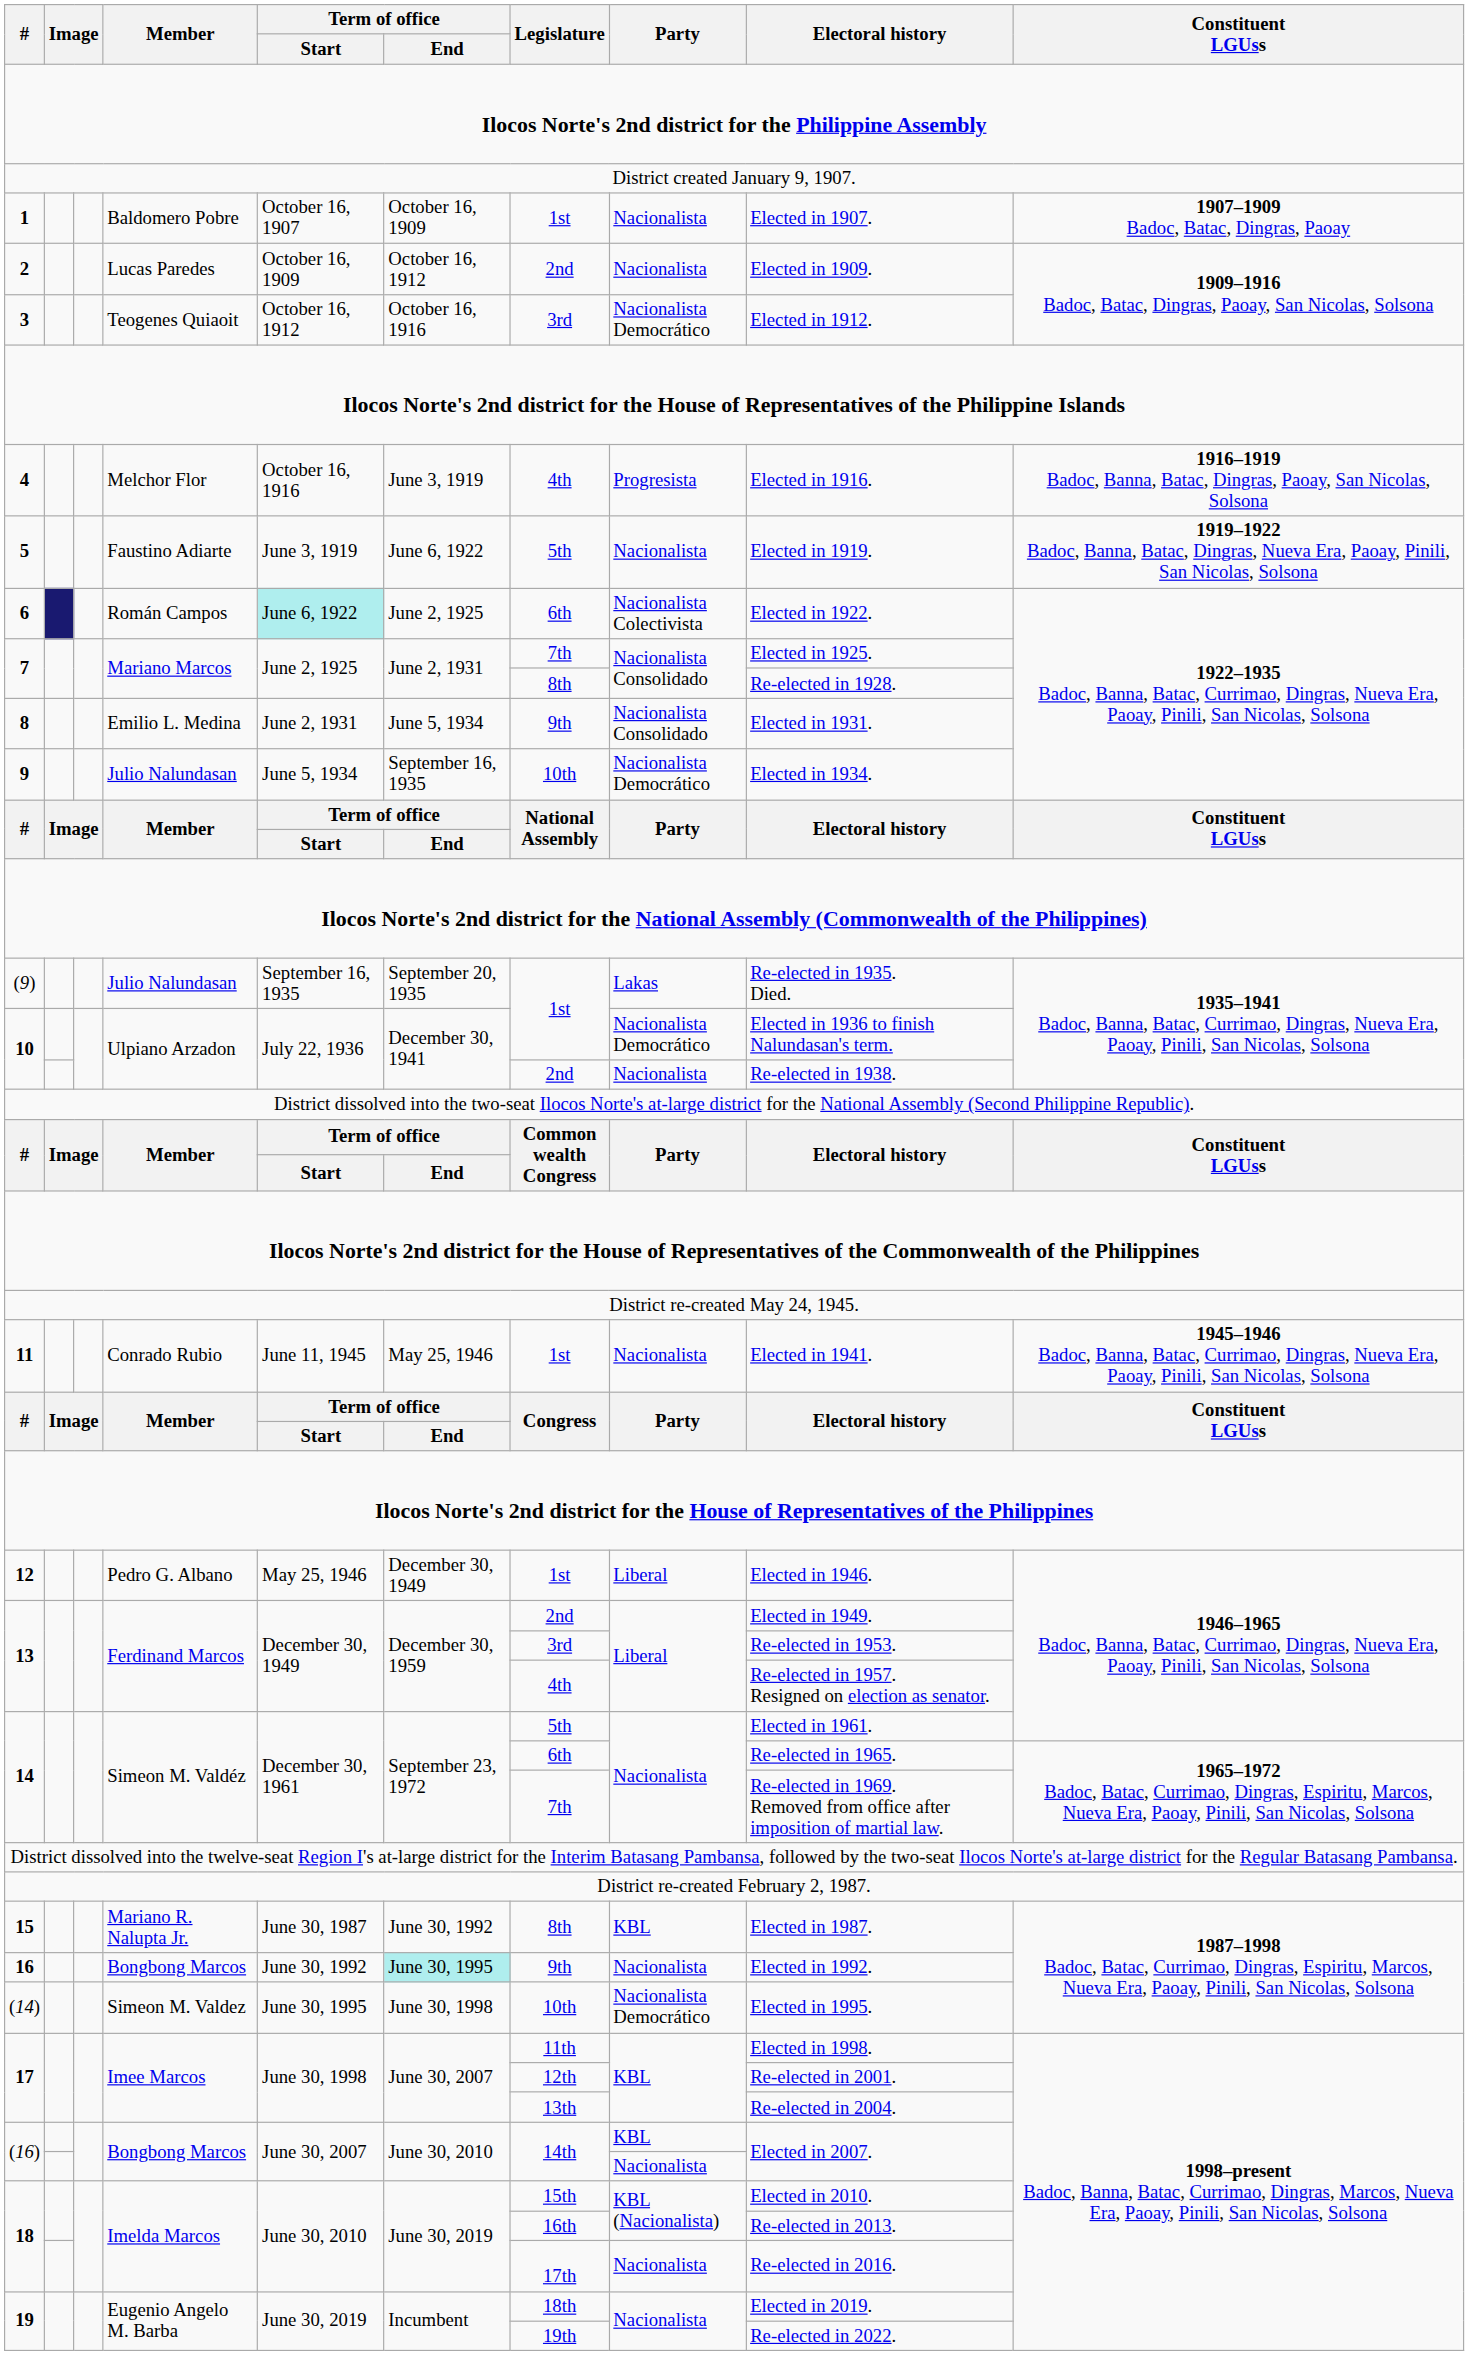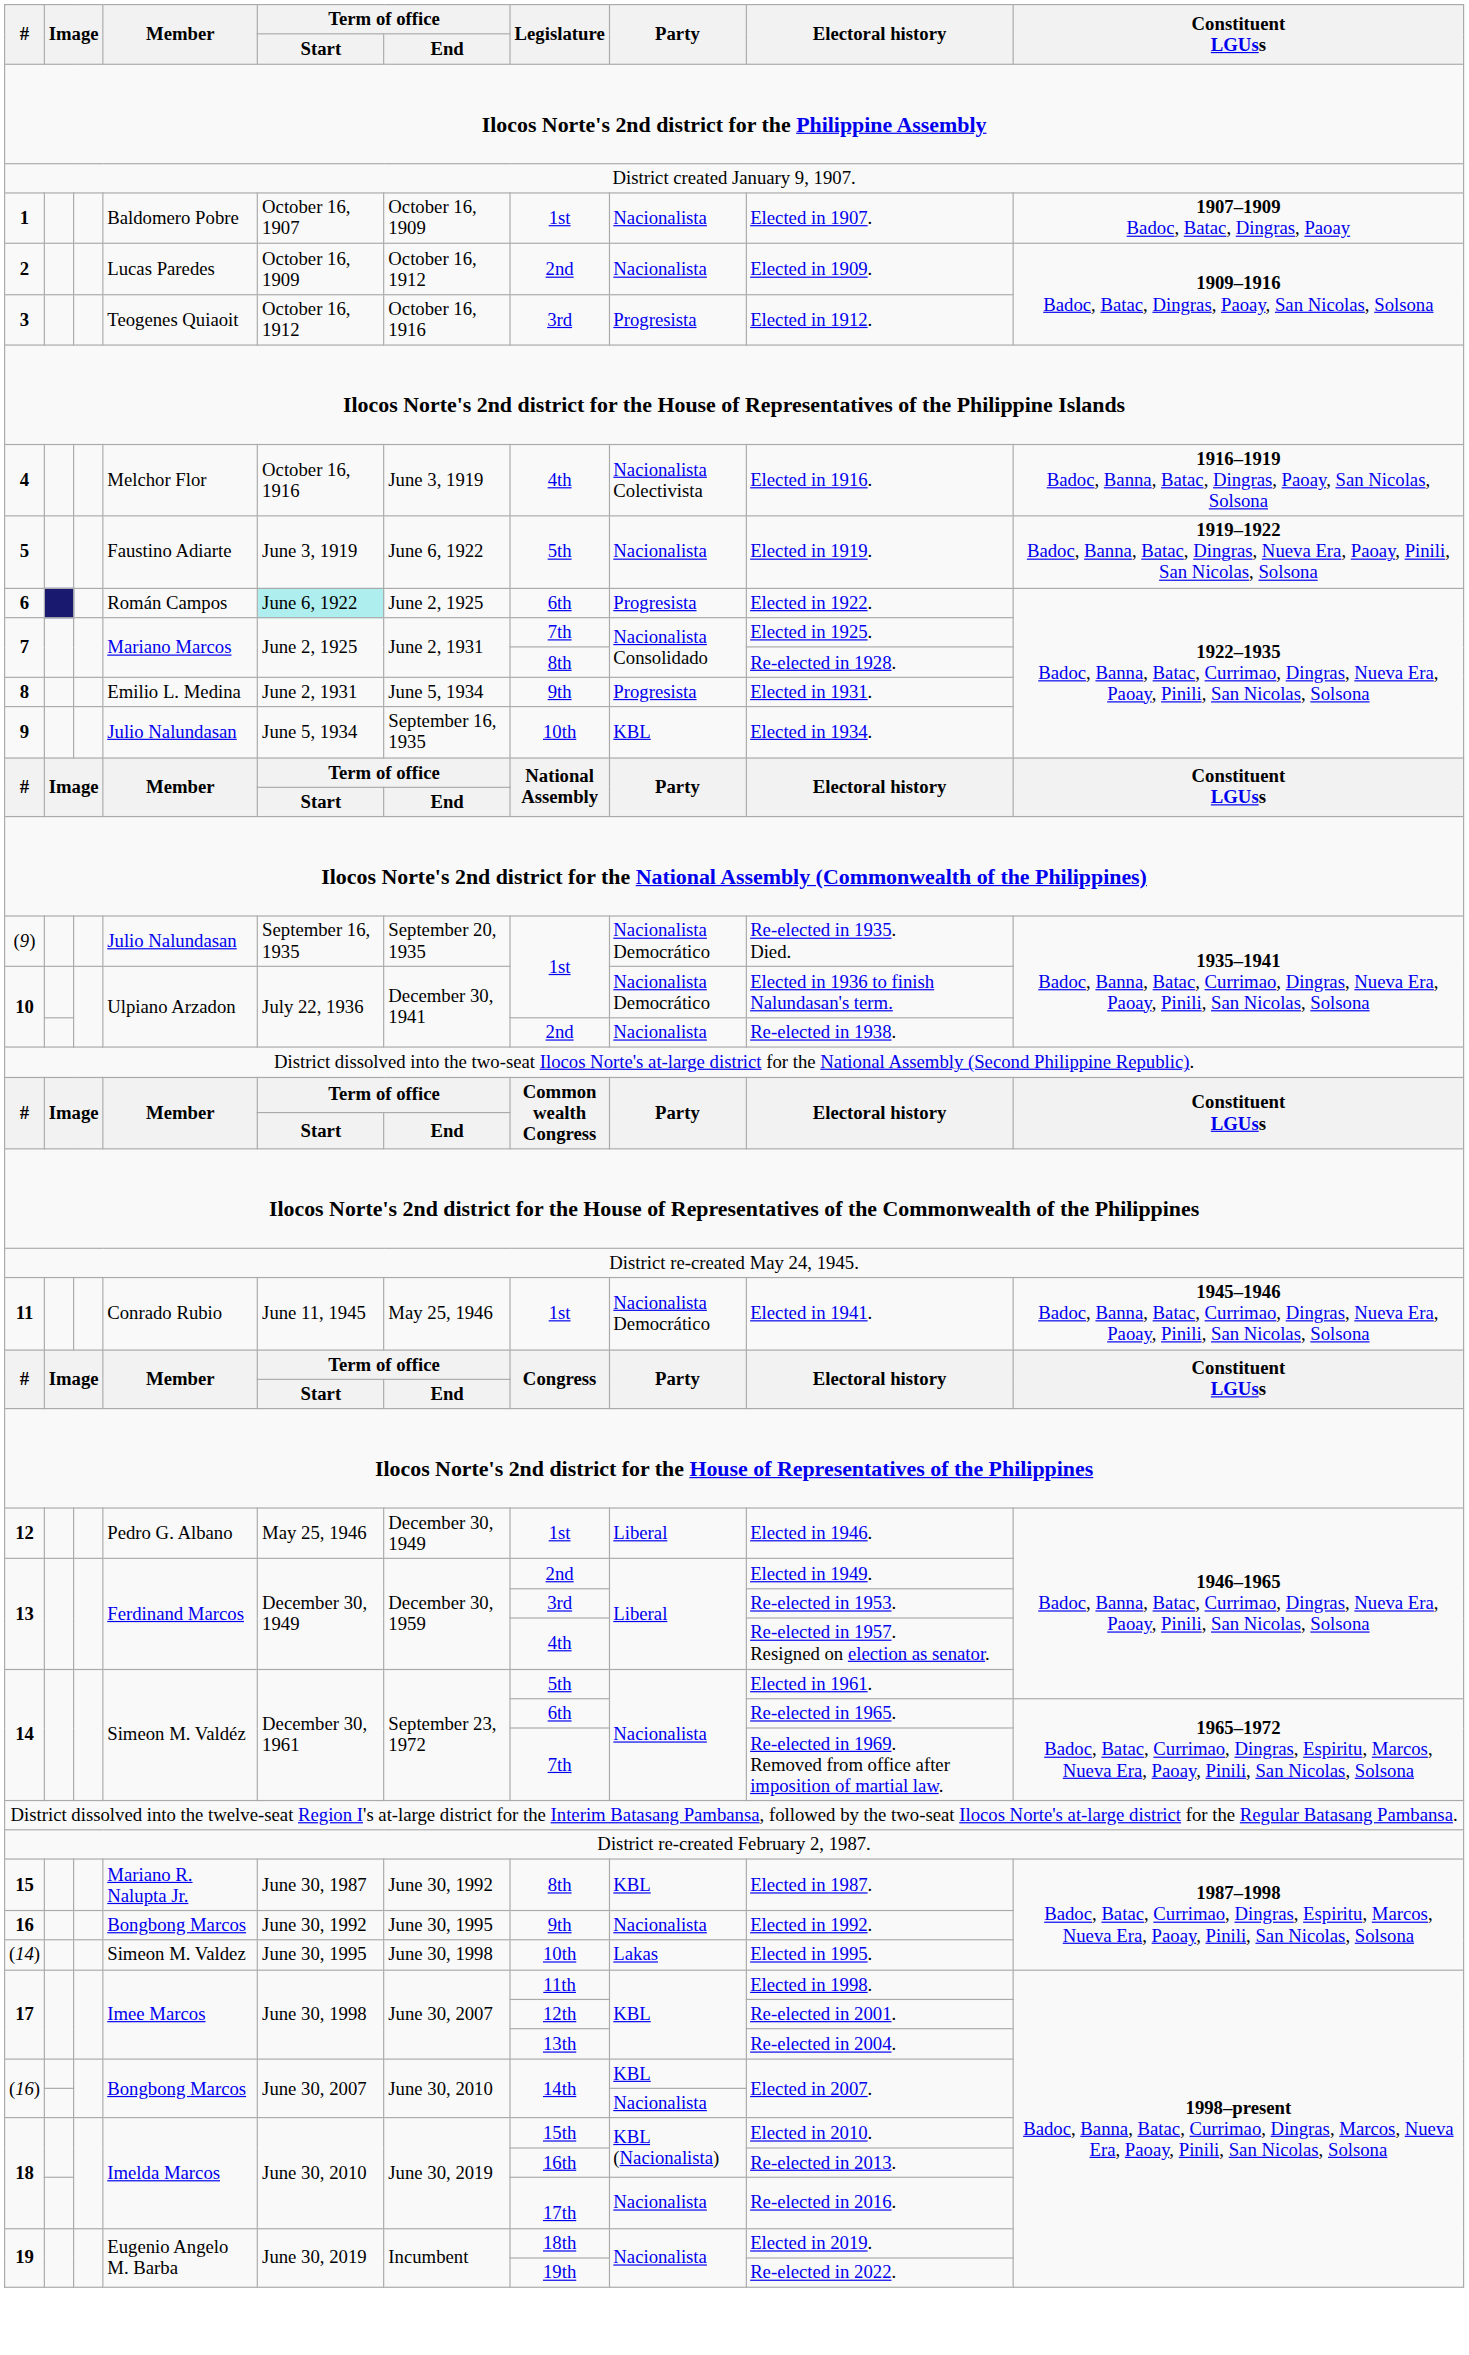3 | Party: Nacionalista Democrático -> Progresista
4 | Party: Progresista -> Nacionalista Colectivista
6 | Party: Nacionalista Colectivista -> Progresista
8 | Party: Nacionalista Consolidado -> Progresista
9 | Party: Nacionalista Democrático -> KBL
(9) | Party: Lakas -> Nacionalista Democrático
11 | Party: Nacionalista -> Nacionalista Democrático
16 | Term of office / End: paleturquoise background -> no background
(14) | Party: Nacionalista Democrático -> Lakas
